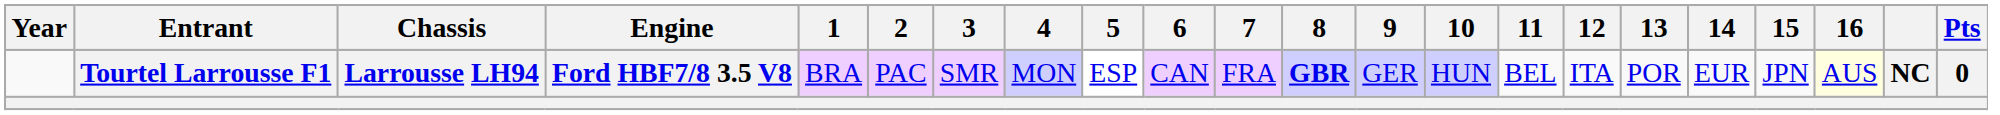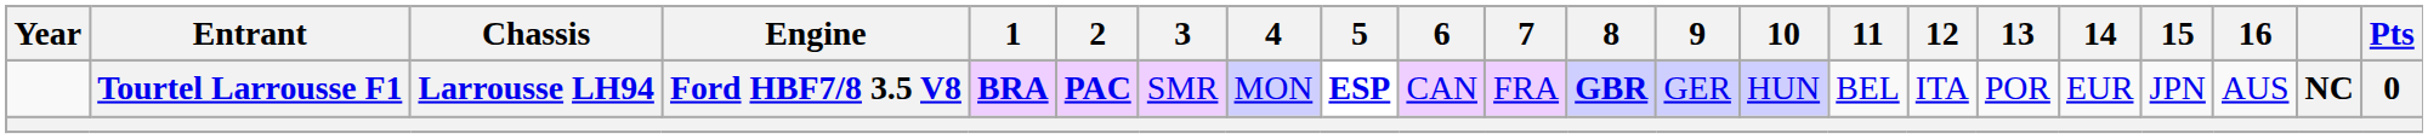Tourtel Larrousse F1 | 1: normal -> bold
Tourtel Larrousse F1 | 2: normal -> bold
Tourtel Larrousse F1 | 5: normal -> bold
Tourtel Larrousse F1 | 16: lightyellow background -> no background
